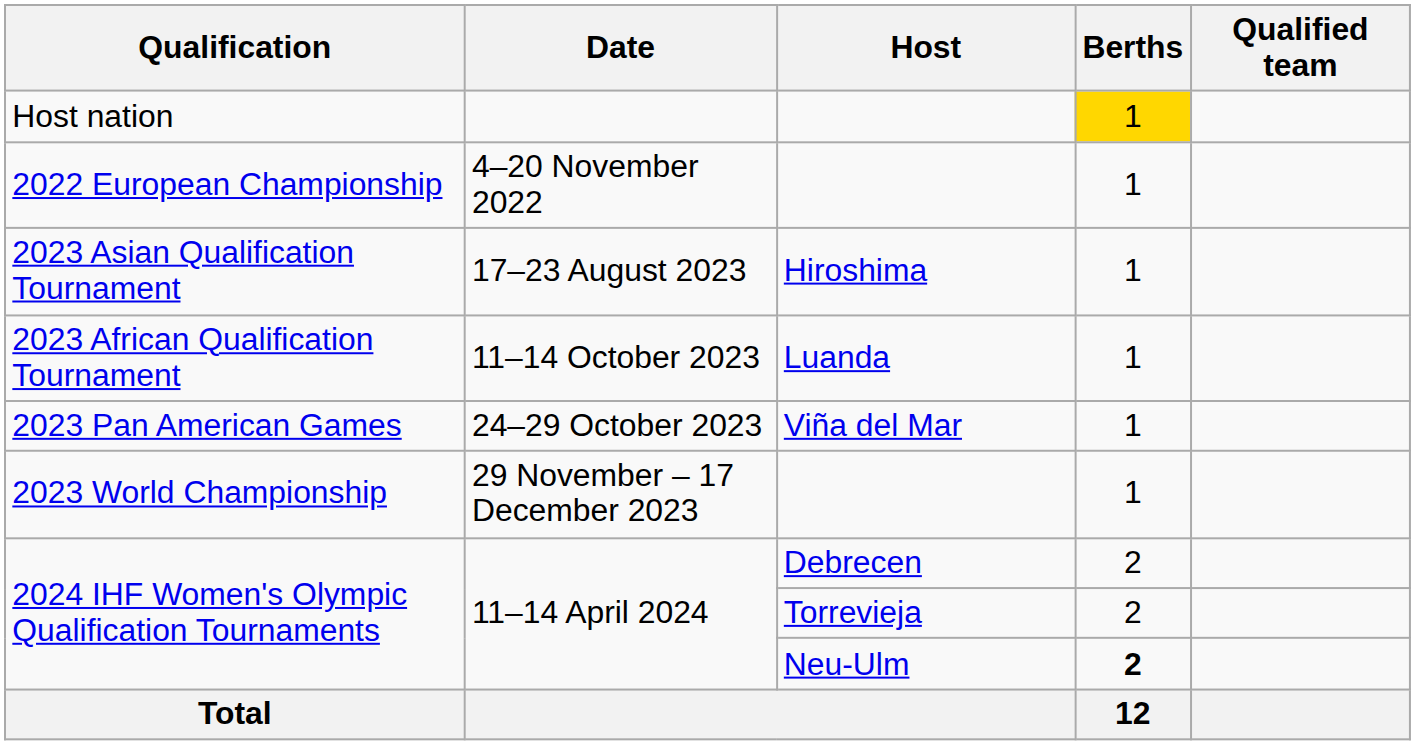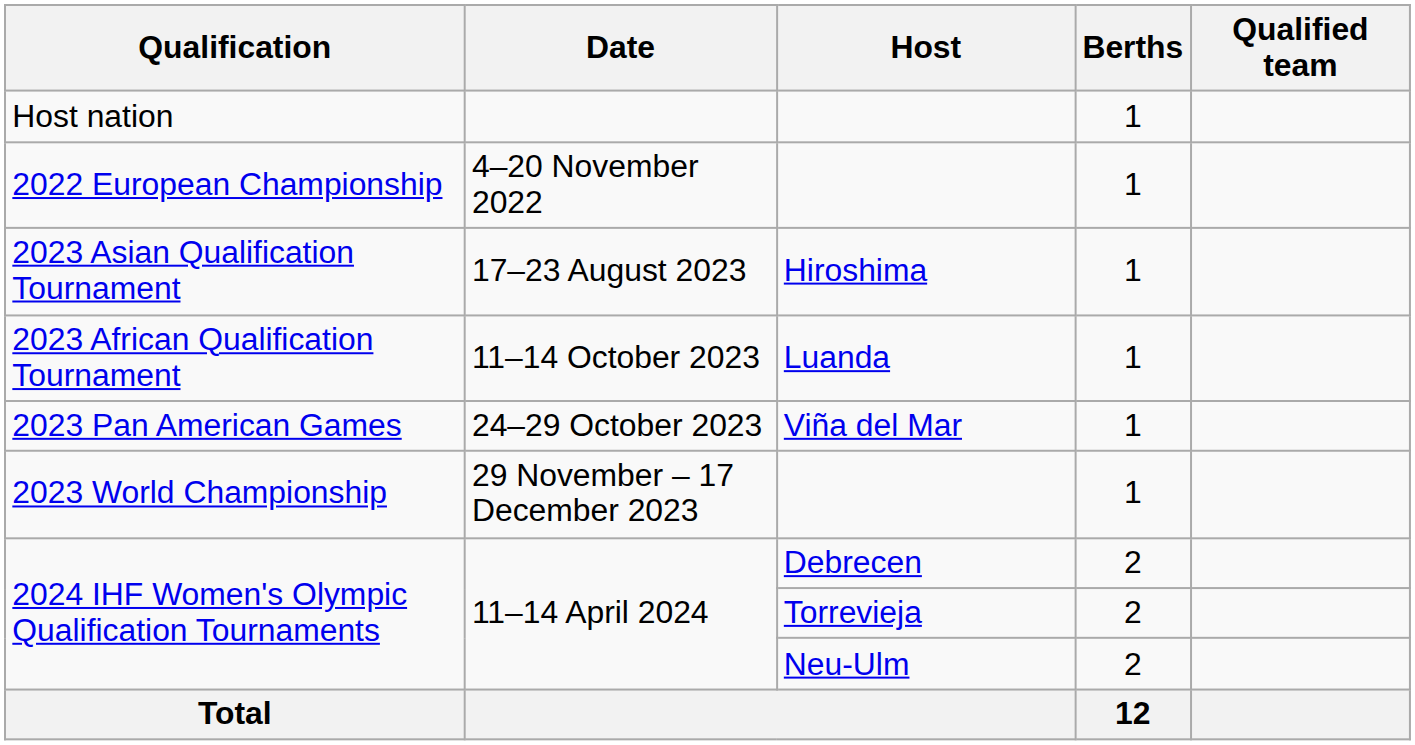Host nation | Berths: gold background -> no background
2024 IHF Women's Olympic Qualification Tournaments / Neu-Ulm | Berths: bold -> normal
